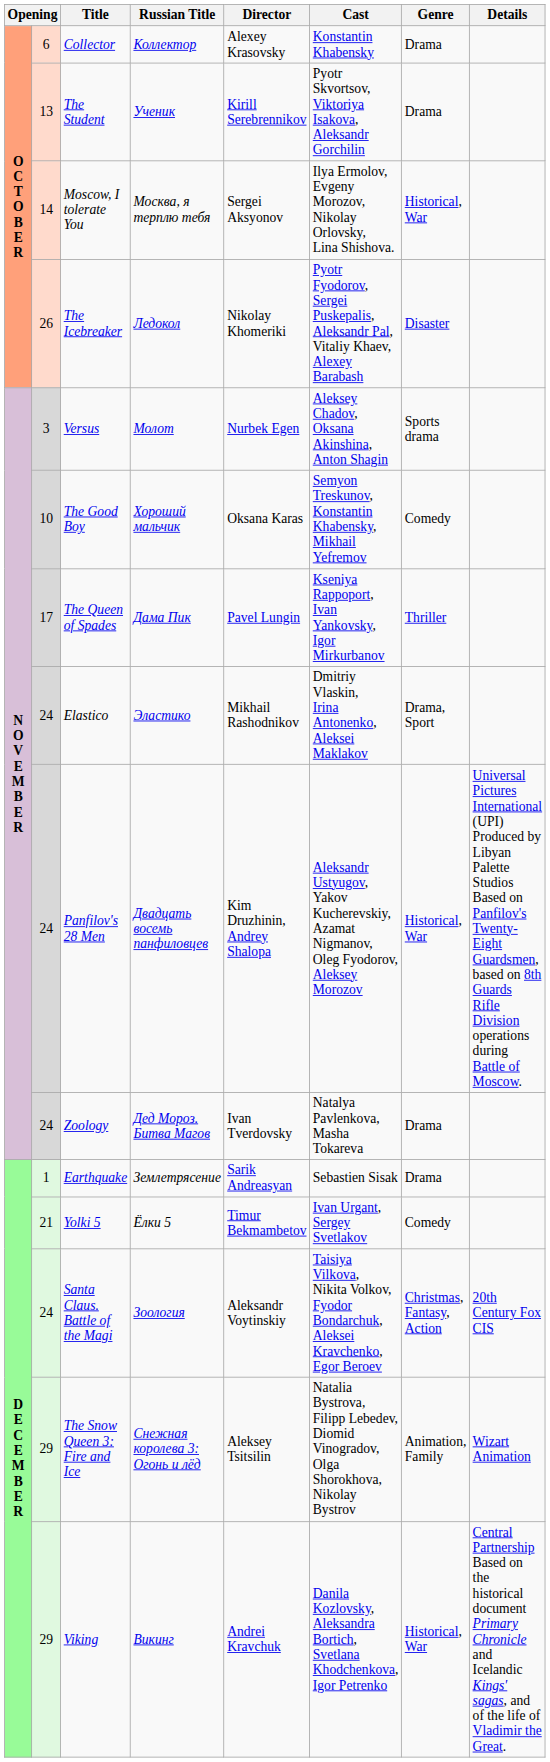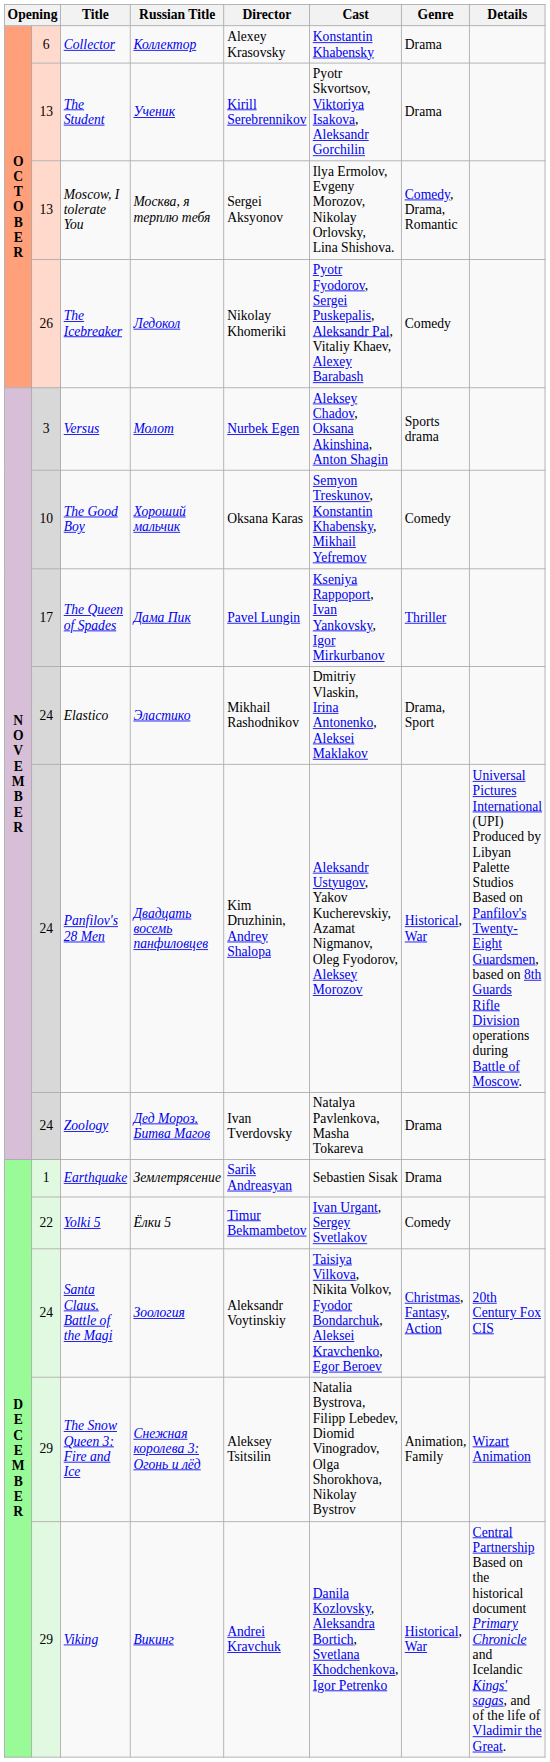Moscow, I tolerate You | column 2: 14 -> 13
Moscow, I tolerate You | Genre: Historical, War -> Comedy, Drama, Romantic
The Icebreaker | Genre: Disaster -> Comedy
Yolki 5 | column 2: 21 -> 22
